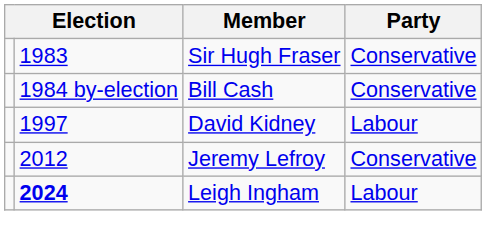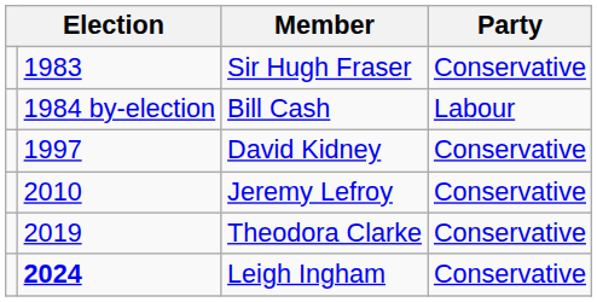Bill Cash | Party: Conservative -> Labour
David Kidney | Party: Labour -> Conservative
Jeremy Lefroy | column 2: 2012 -> 2010
+ row: 2019 | Theodora Clarke | Conservative
Leigh Ingham | Party: Labour -> Conservative
